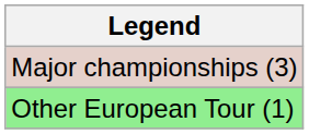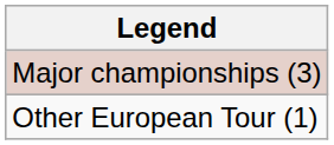row 3 | column 1: lightgreen background -> no background
